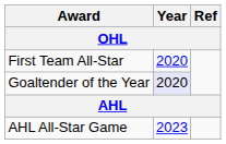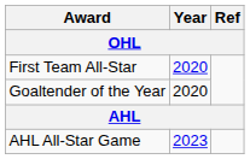Goaltender of the Year | Year: lavender background -> no background
